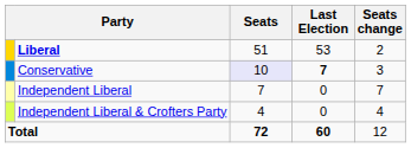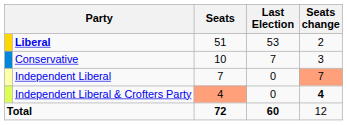Conservative | Seats: lavender background -> no background
Conservative | Last Election: bold -> normal
Independent Liberal | Seats change: no background -> lightsalmon background
Independent Liberal & Crofters Party | Seats: no background -> lightsalmon background
Independent Liberal & Crofters Party | Seats change: normal -> bold
